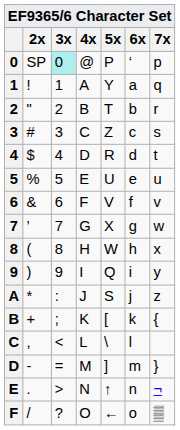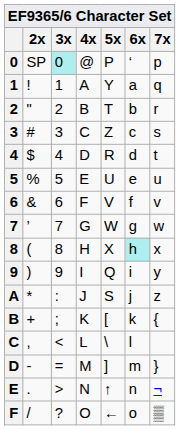row 10 | 5x: X -> W
row 11 | 5x: W -> X
row 11 | 6x: no background -> paleturquoise background
